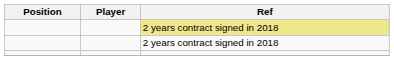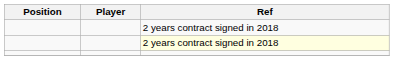row 2 | Ref: khaki background -> no background
row 3 | Ref: no background -> lightyellow background
